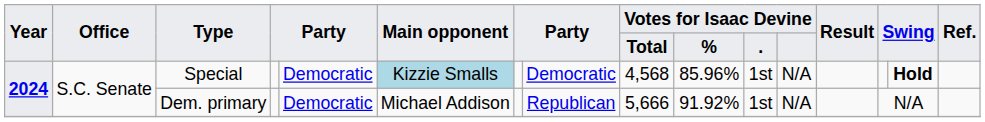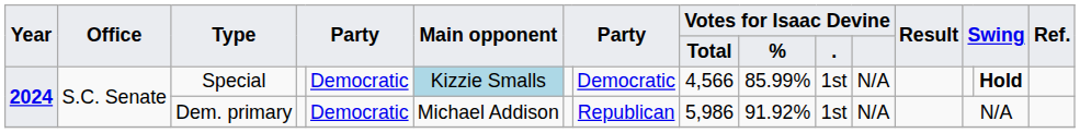Special | Votes for Isaac Devine / Total: 4,568 -> 4,566
Special | Votes for Isaac Devine / %: 85.96% -> 85.99%
Dem. primary | Votes for Isaac Devine / Total: 5,666 -> 5,986
